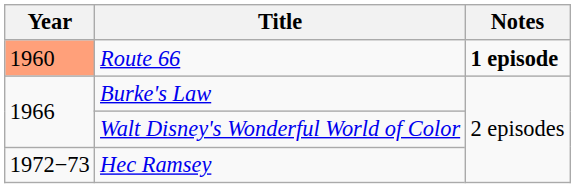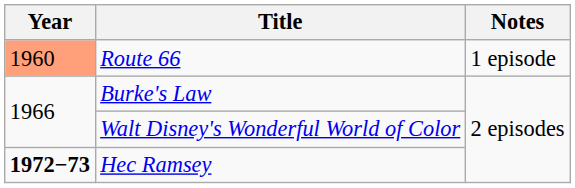Route 66 | Notes: bold -> normal
Hec Ramsey | Year: normal -> bold
